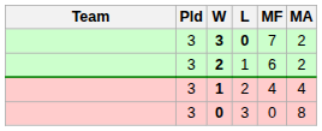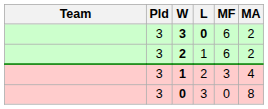row 2 | MF: 7 -> 6
row 4 | MF: 4 -> 3
